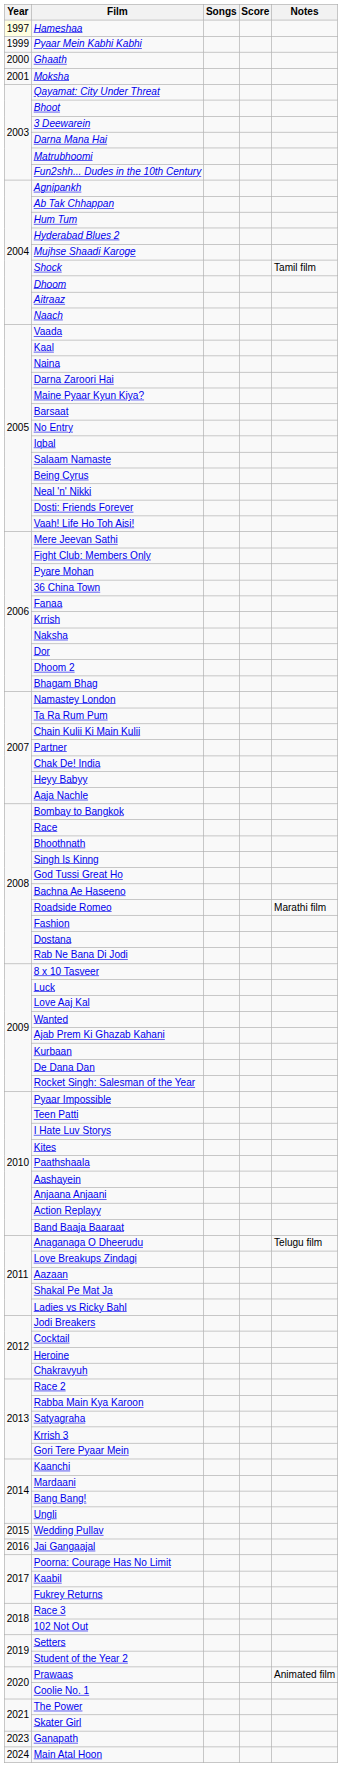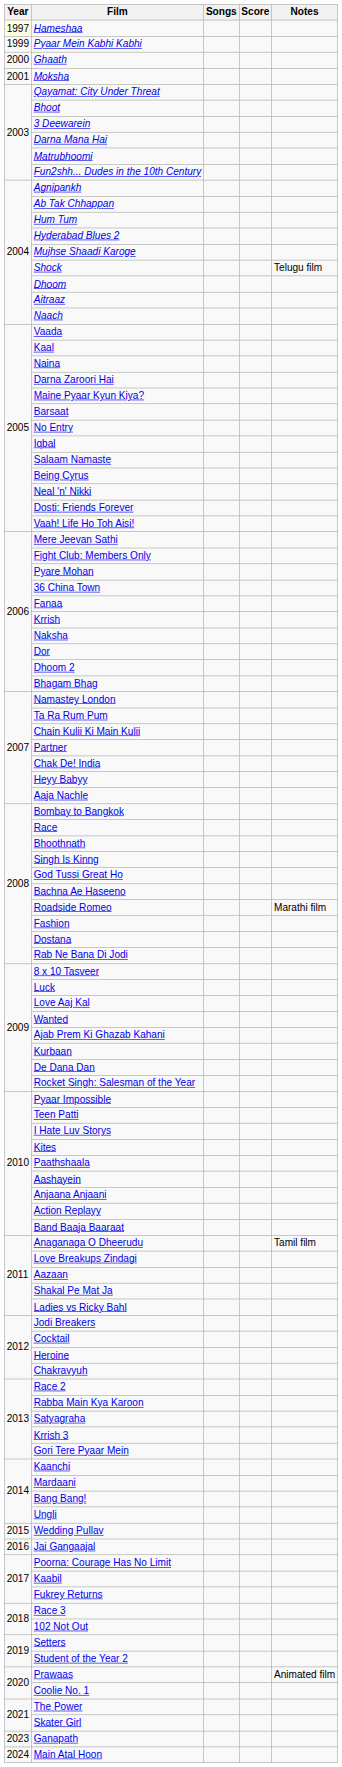Shock | Notes: Tamil film -> Telugu film
Anaganaga O Dheerudu | Notes: Telugu film -> Tamil film
